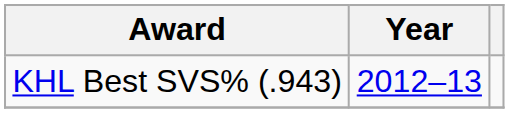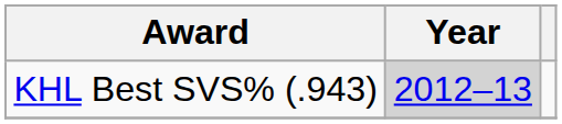KHL Best SVS% (.943) | Year: no background -> lightgrey background
